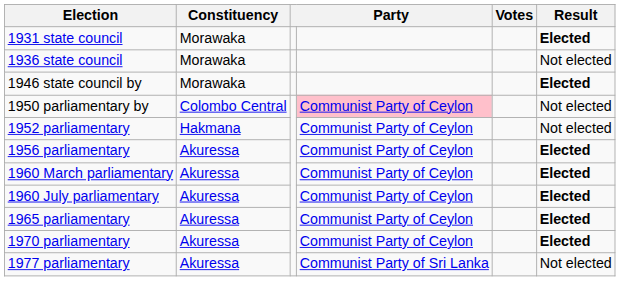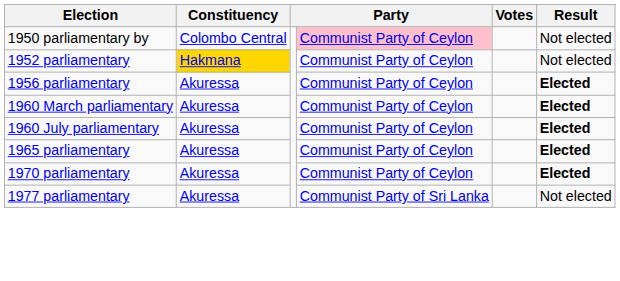- row: 1931 state council | Morawaka | Elected
- row: 1936 state council | Morawaka | Not elected
- row: 1946 state council by | Morawaka | Elected
1952 parliamentary | Constituency: no background -> gold background
